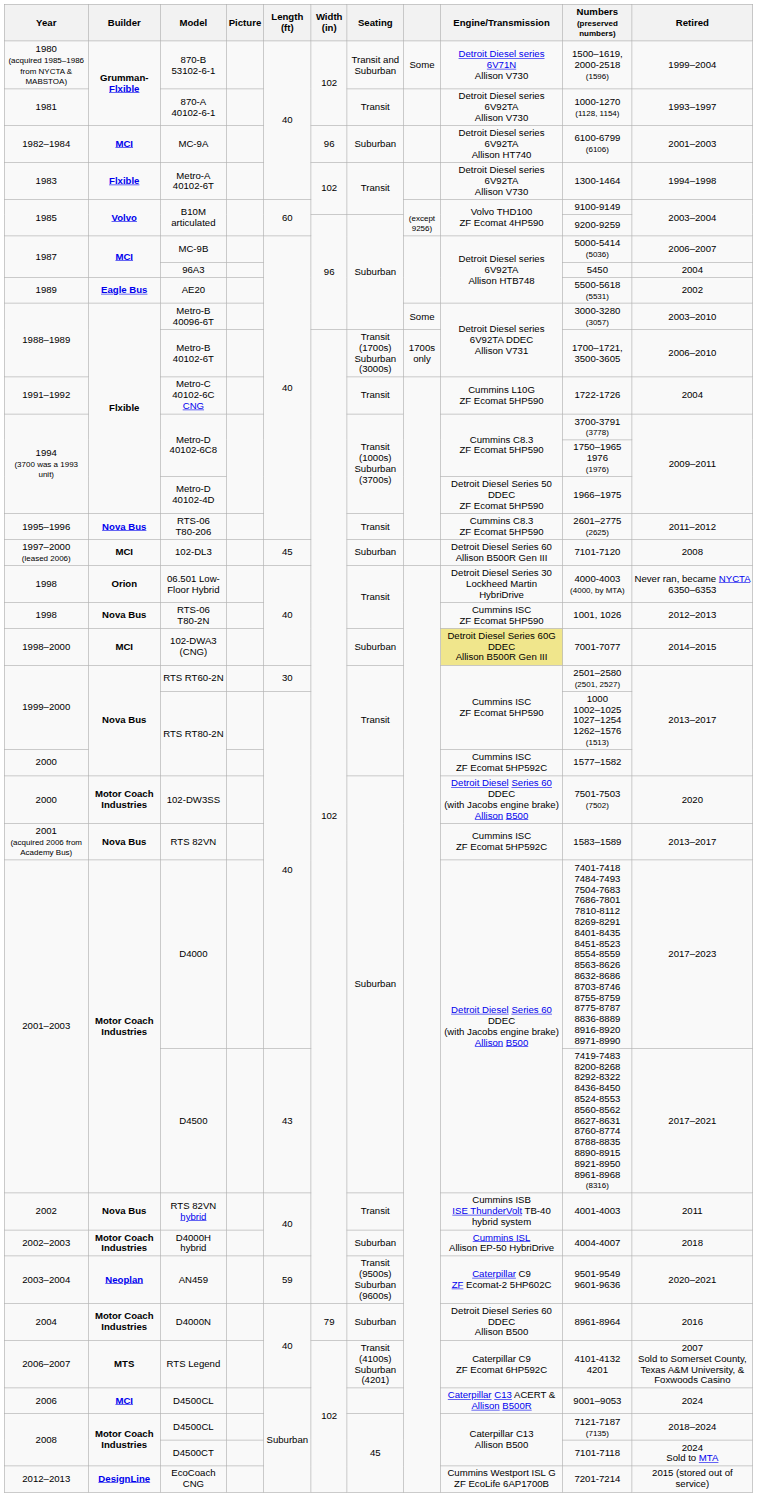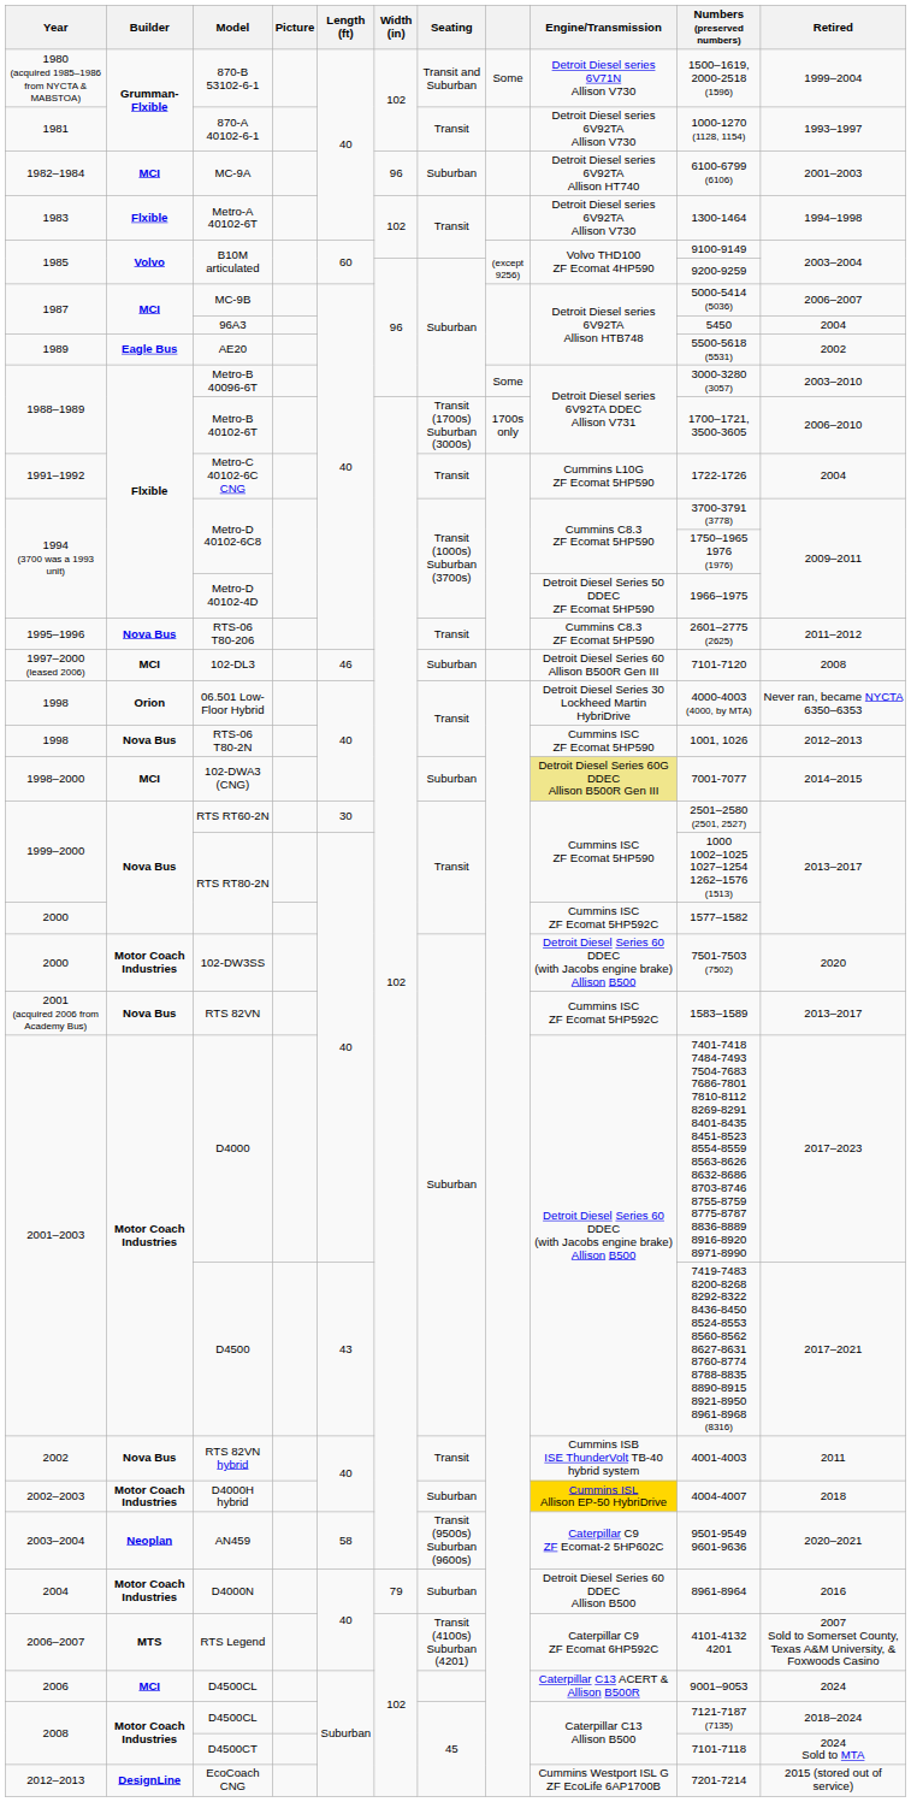102-DL3 | Length (ft): 45 -> 46
D4000H hybrid | Engine/Transmission: no background -> gold background
AN459 | Length (ft): 59 -> 58
